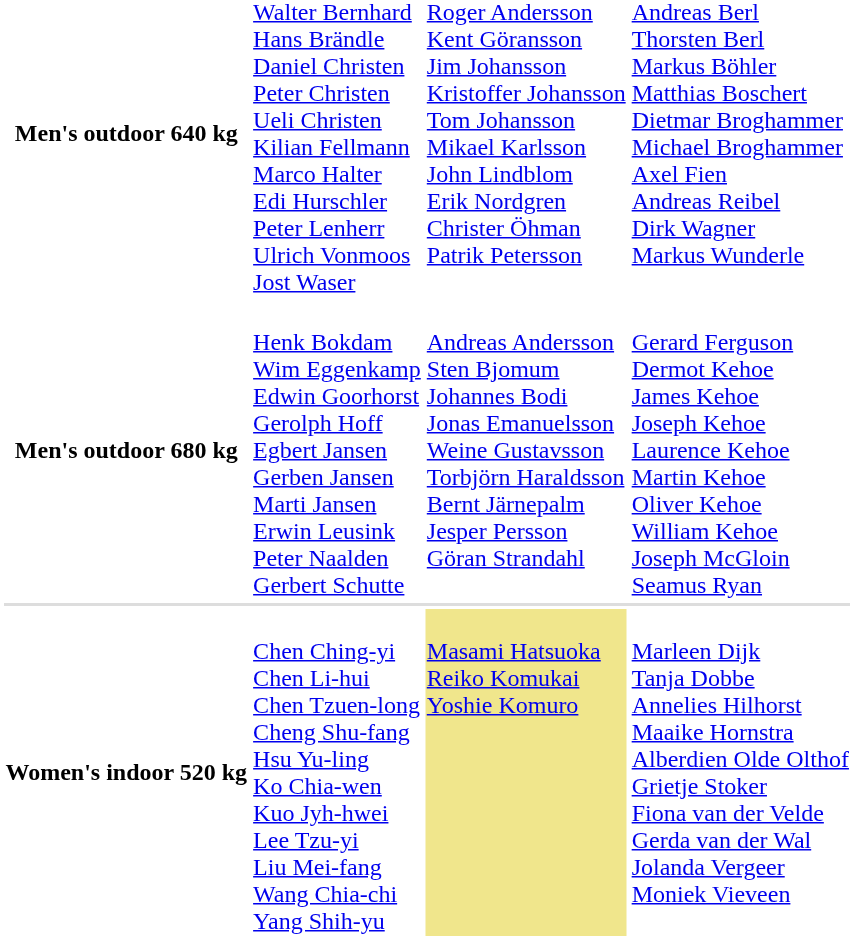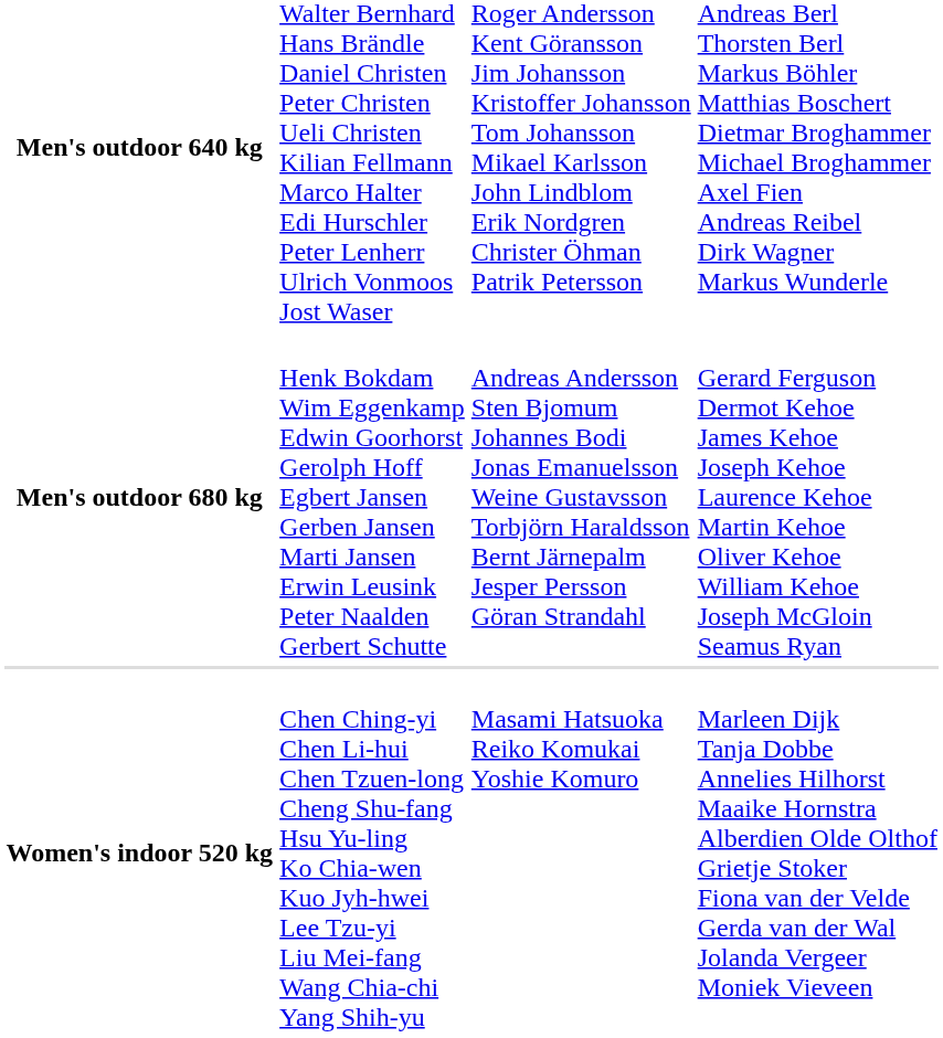Women's indoor 520 kg | column 3: khaki background -> no background
